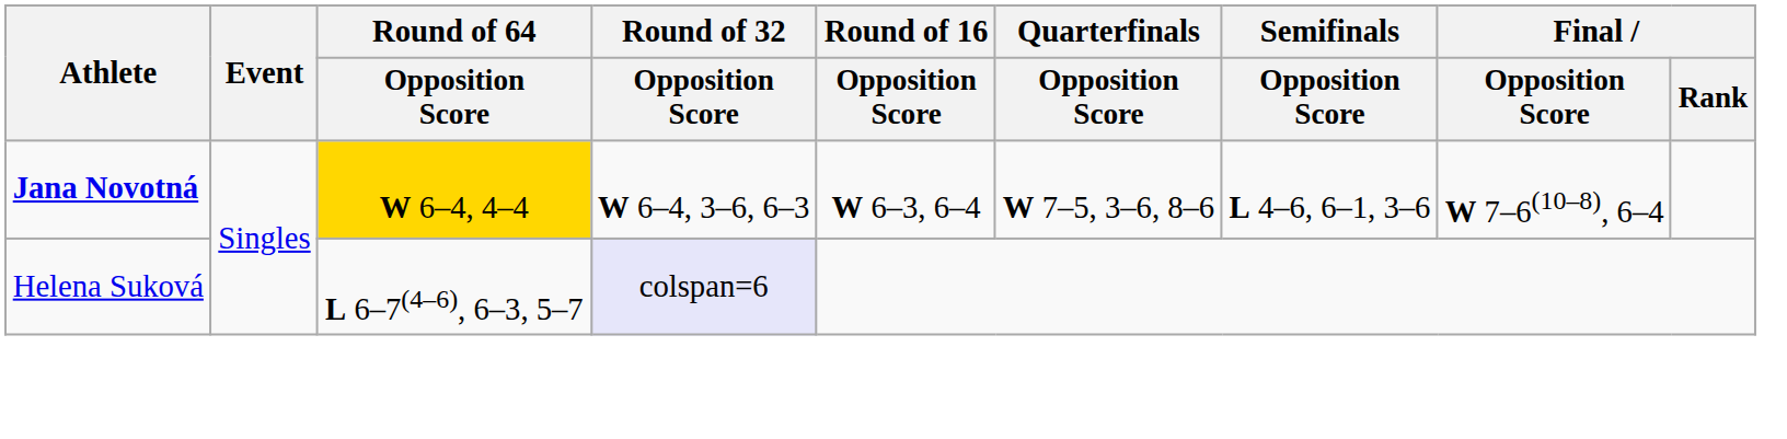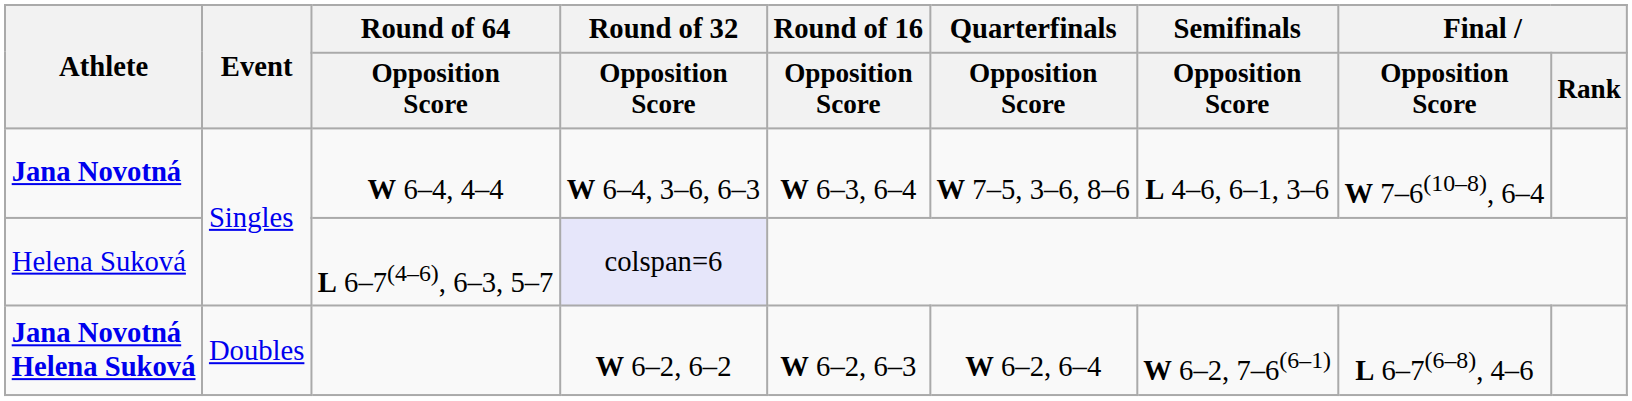Jana Novotná | Round of 64 / Opposition Score: gold background -> no background
+ row: Jana Novotná Helena Suková | Doubles | W 6–2, 6–2 | W 6–2, 6–3 | W 6–2, 6–4 | W 6–2, 7–6(6–1) | L 6–7(6–8), 4–6
